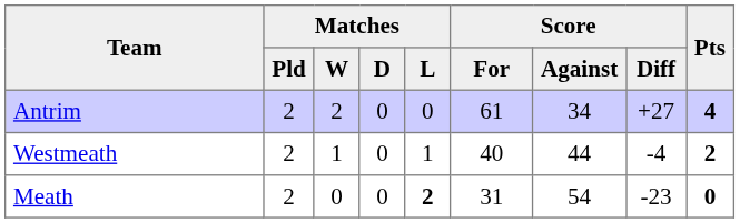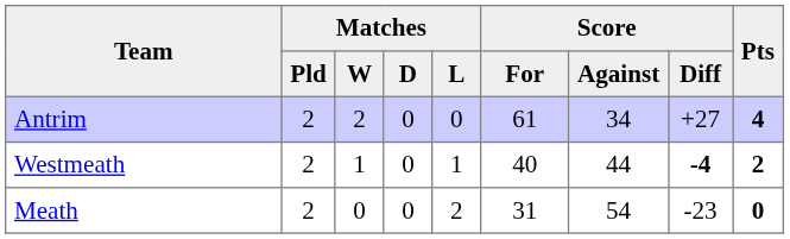Westmeath | Score / Diff: normal -> bold
Meath | Matches / L: bold -> normal
